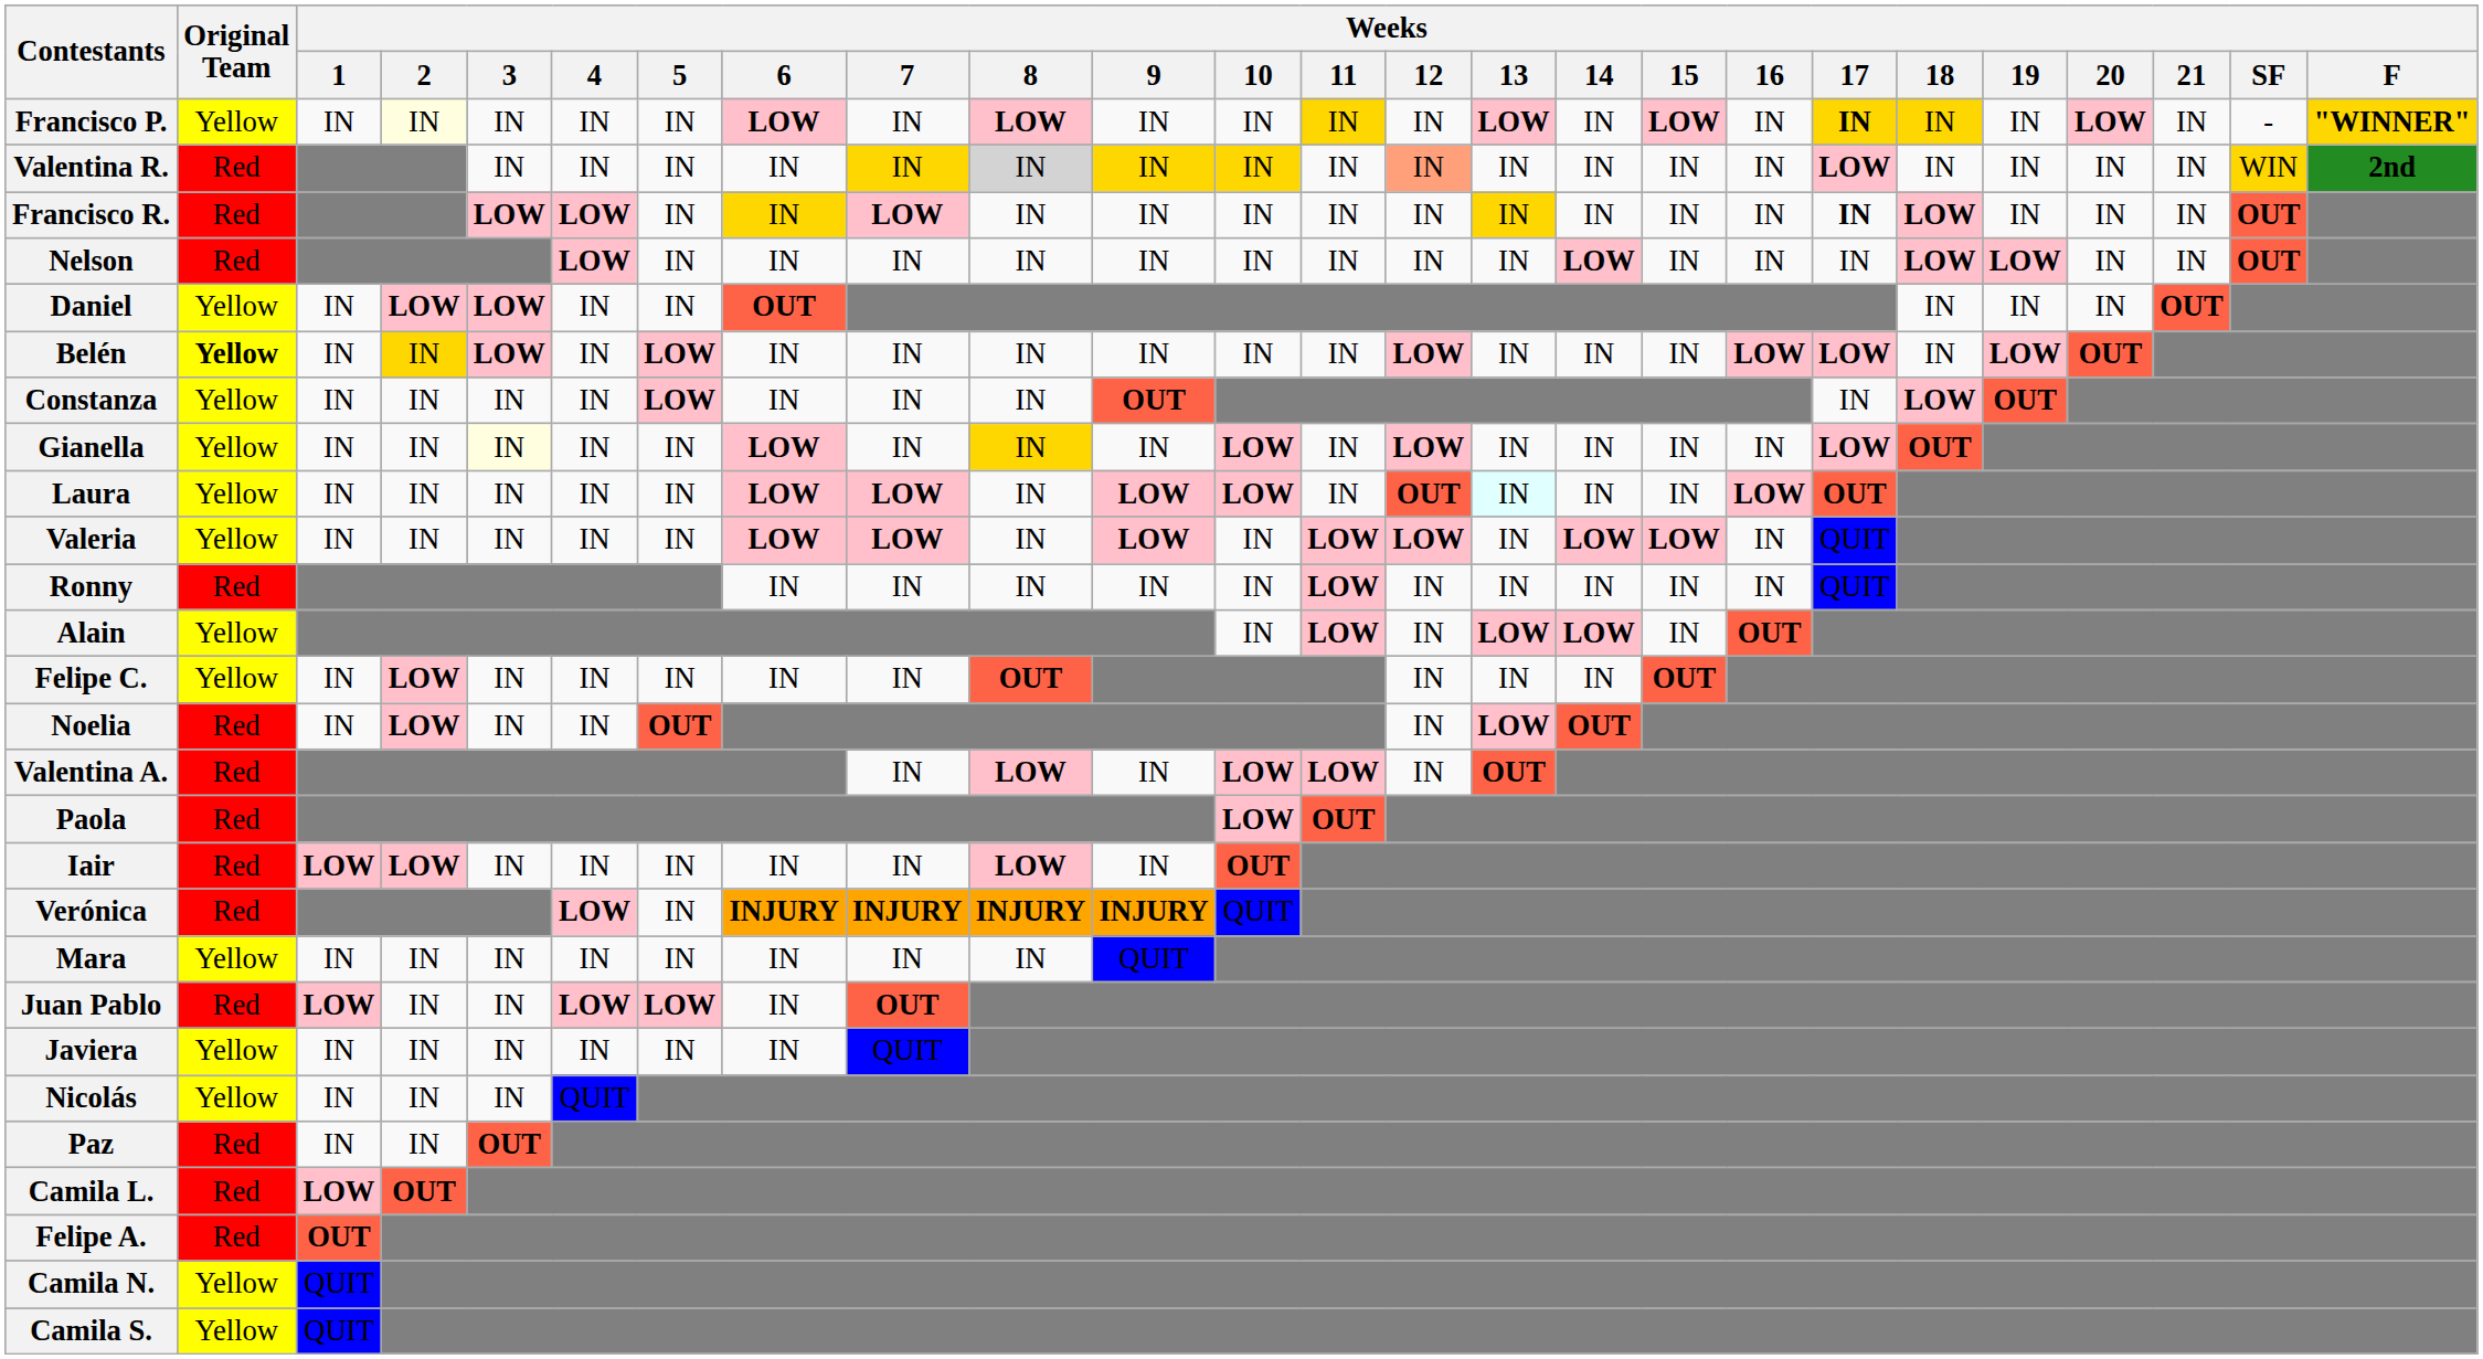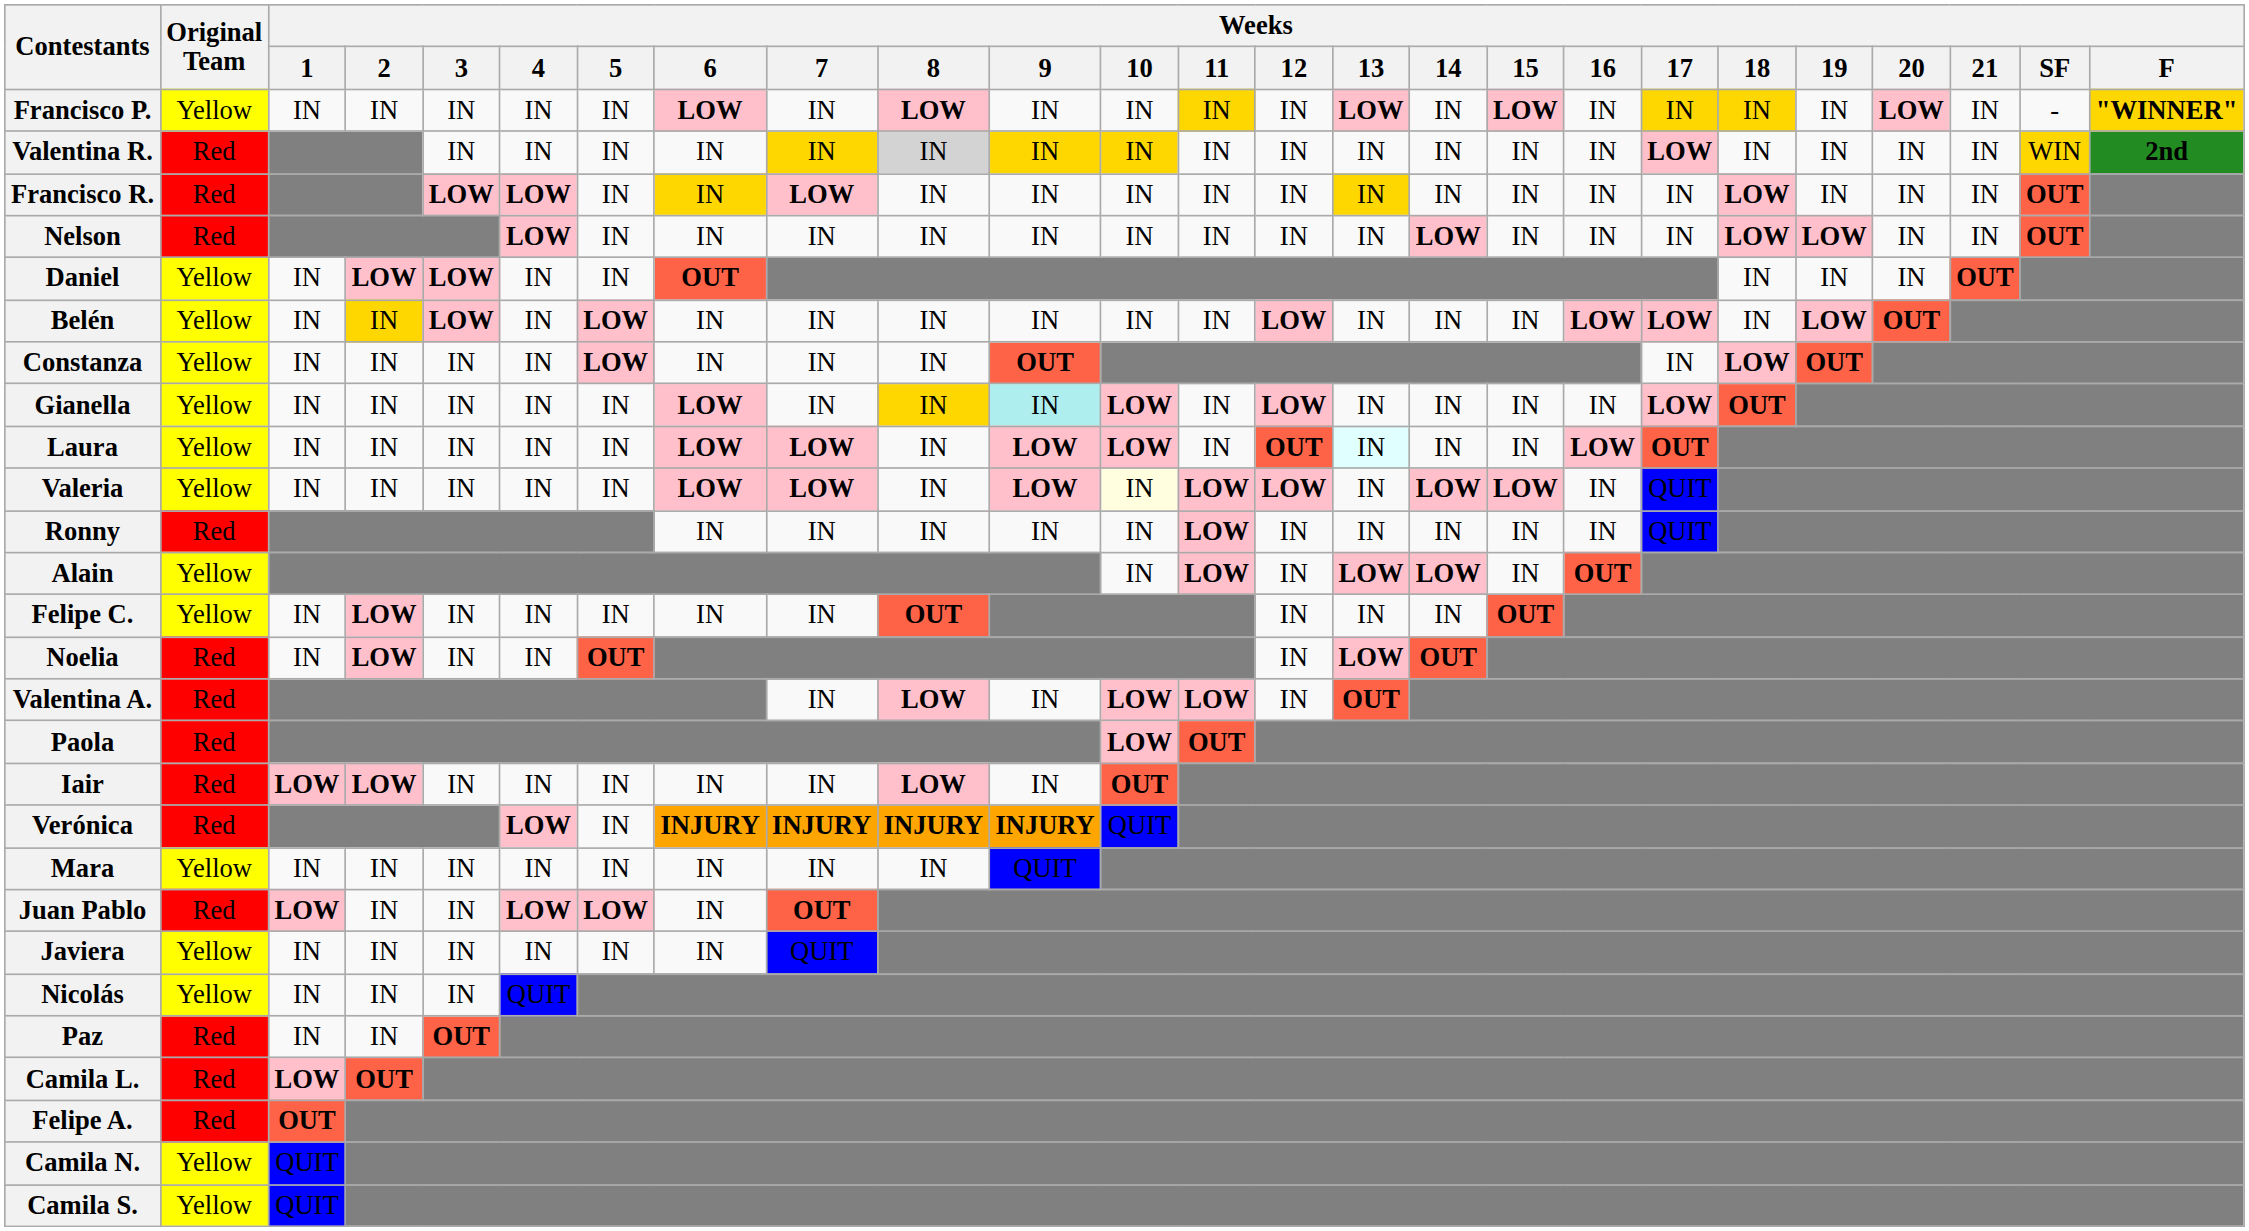Francisco P. | Weeks / 2: lightyellow background -> no background
Francisco P. | Weeks / 17: bold -> normal
Valentina R. | Weeks / 12: lightsalmon background -> no background
Francisco R. | Weeks / 17: bold -> normal
Belén | Original Team: bold -> normal
Gianella | Weeks / 3: lightyellow background -> no background
Gianella | Weeks / 9: no background -> paleturquoise background
Valeria | Weeks / 10: no background -> lightyellow background
